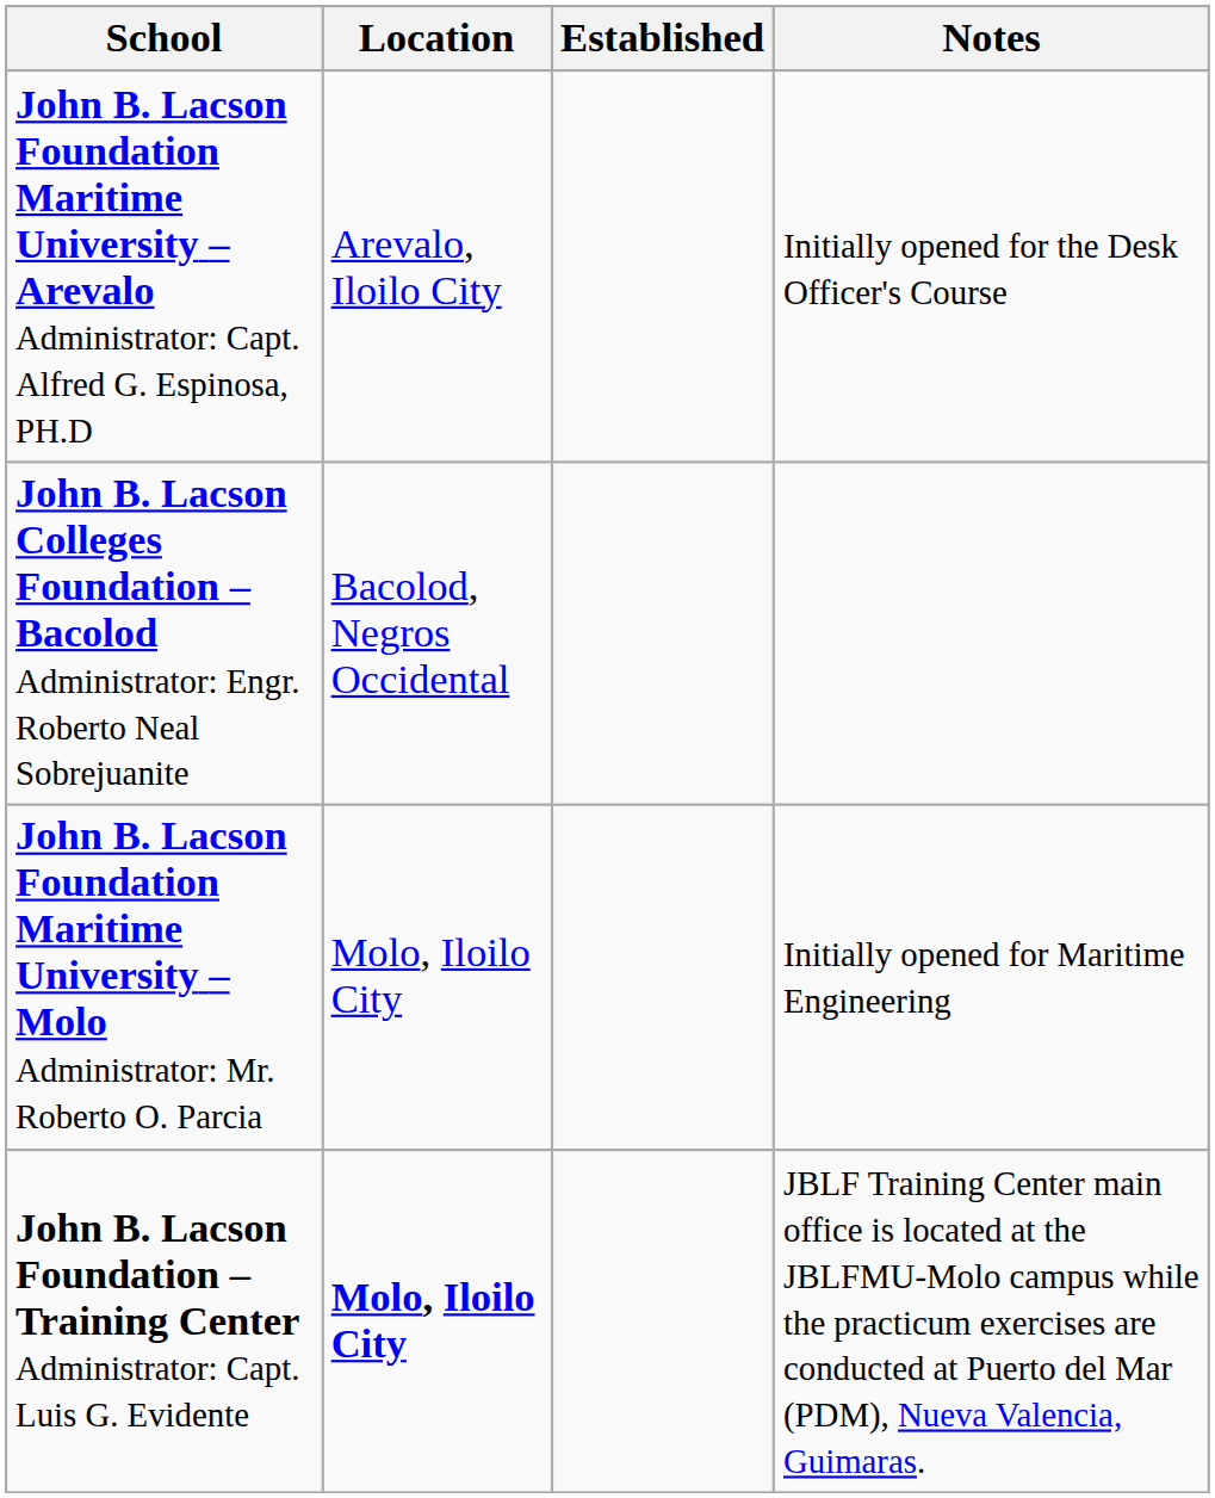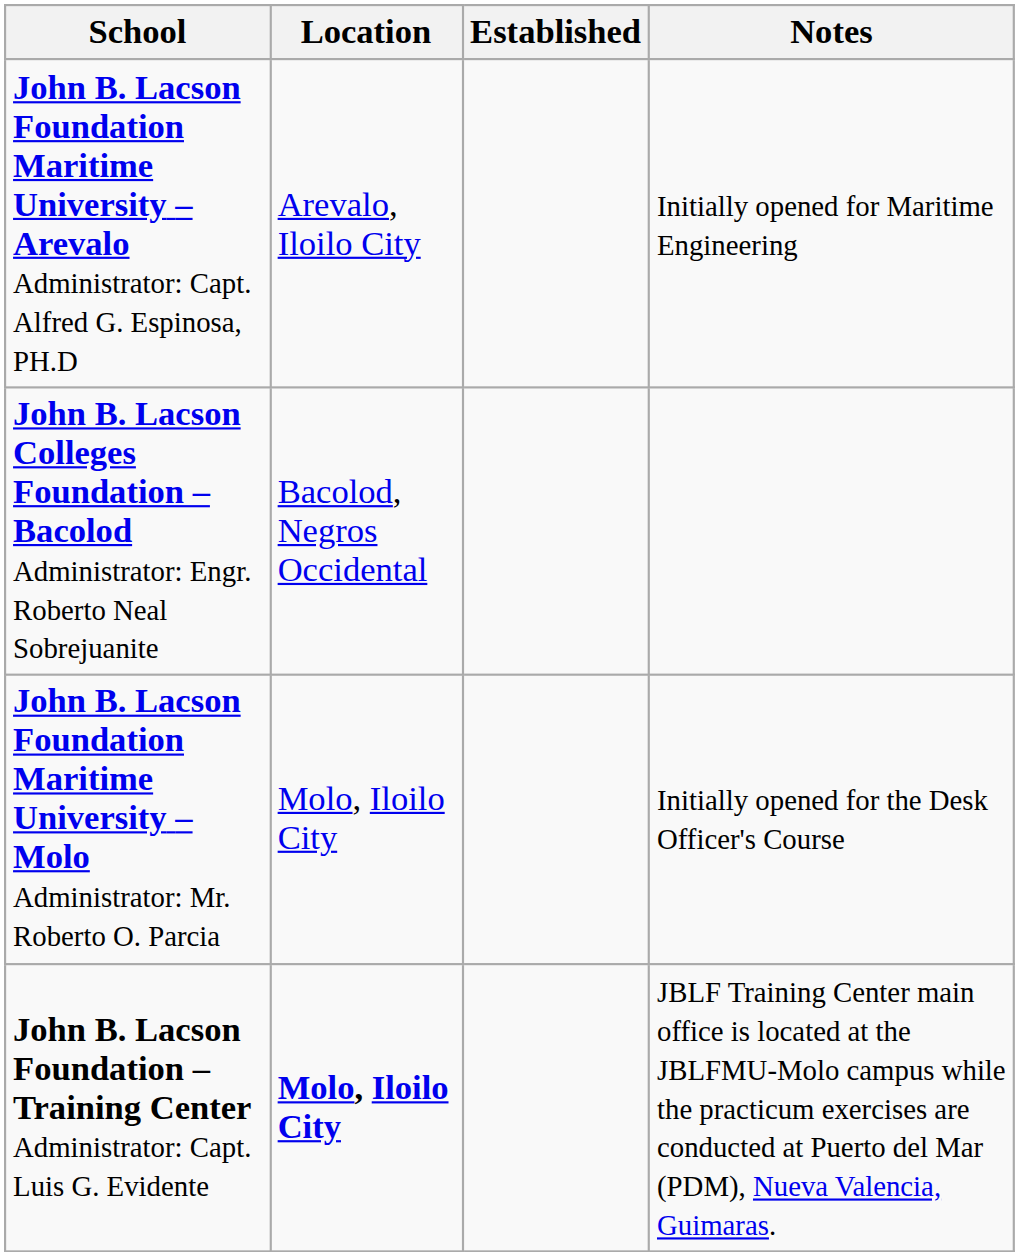row 2 | Notes: Initially opened for the Desk Officer's Course -> Initially opened for Maritime Engineering
row 4 | Notes: Initially opened for Maritime Engineering -> Initially opened for the Desk Officer's Course
